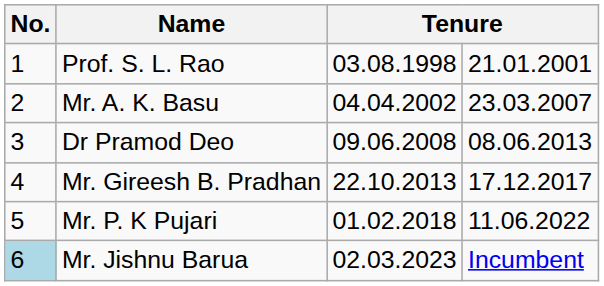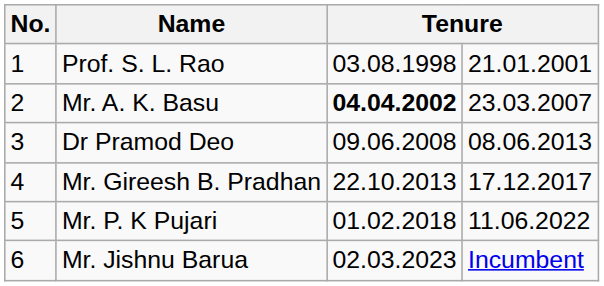Mr. A. K. Basu | column 3: normal -> bold
Mr. Jishnu Barua | No.: lightblue background -> no background
